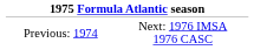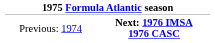Previous: 1974 | column 2: normal -> bold
